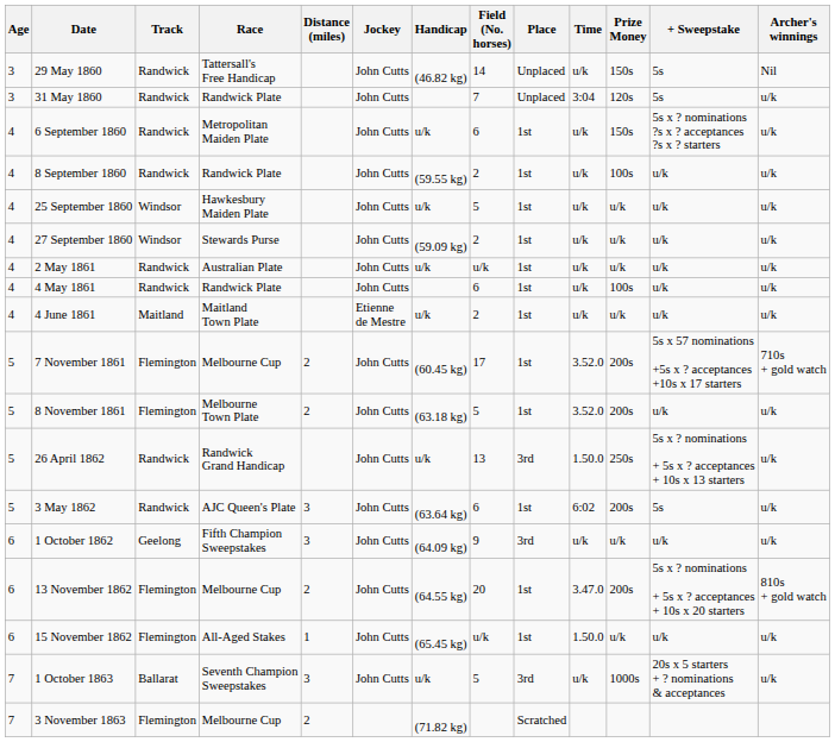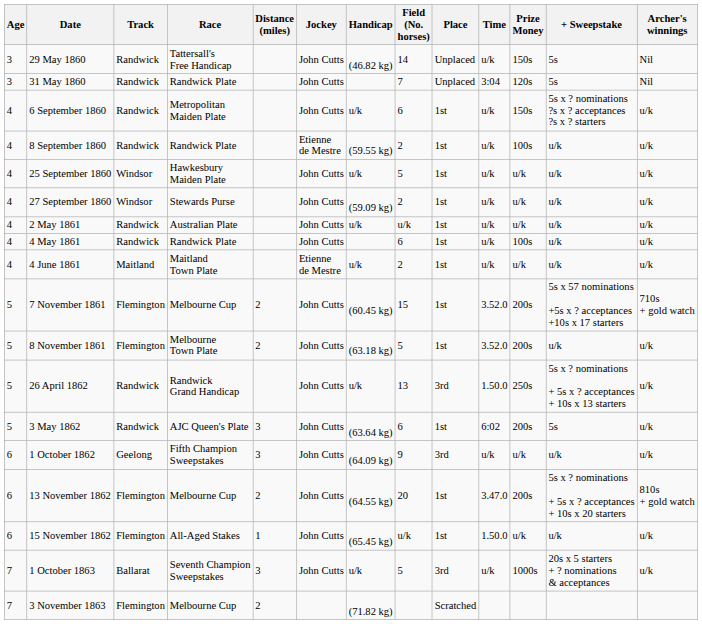31 May 1860 | Archer's winnings: u/k -> Nil
8 September 1860 | Jockey: John Cutts -> Etienne de Mestre
7 November 1861 | Field (No. horses): 17 -> 15
